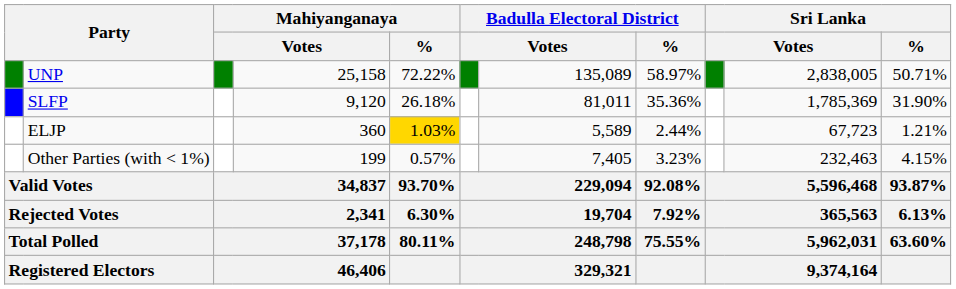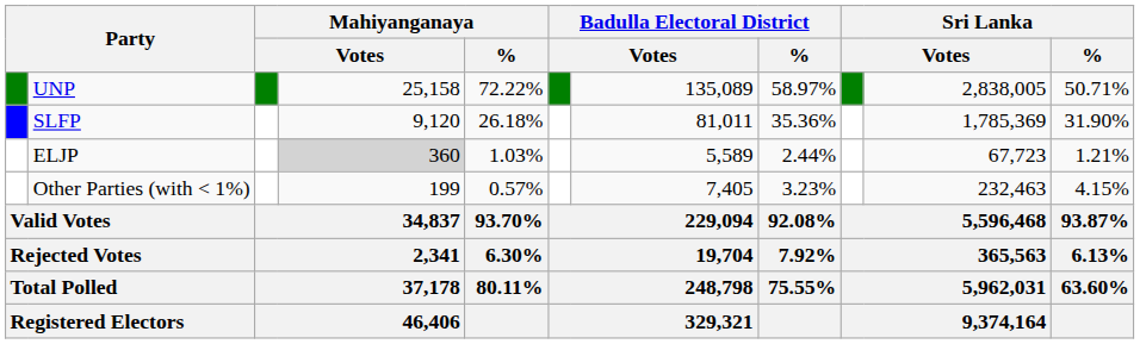ELJP | column 4: no background -> lightgrey background
ELJP | Mahiyanganaya / %: gold background -> no background
